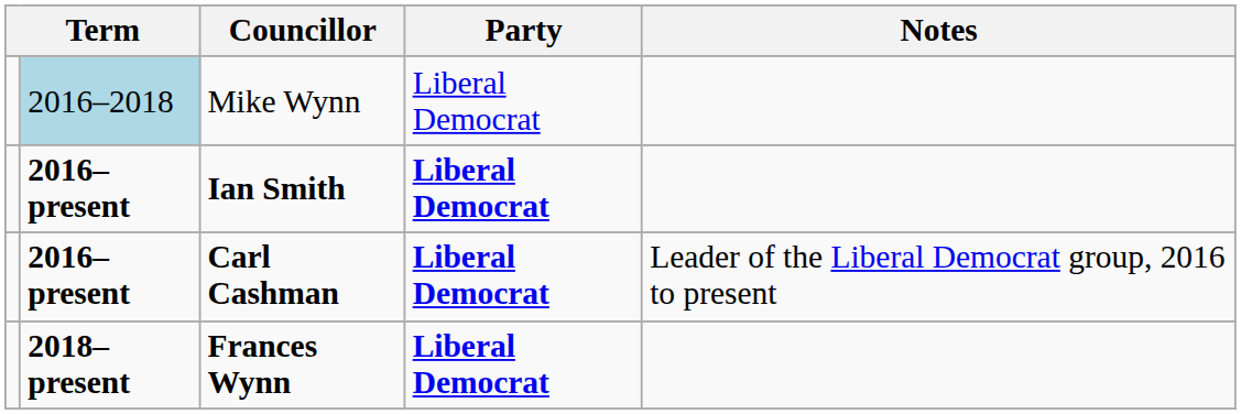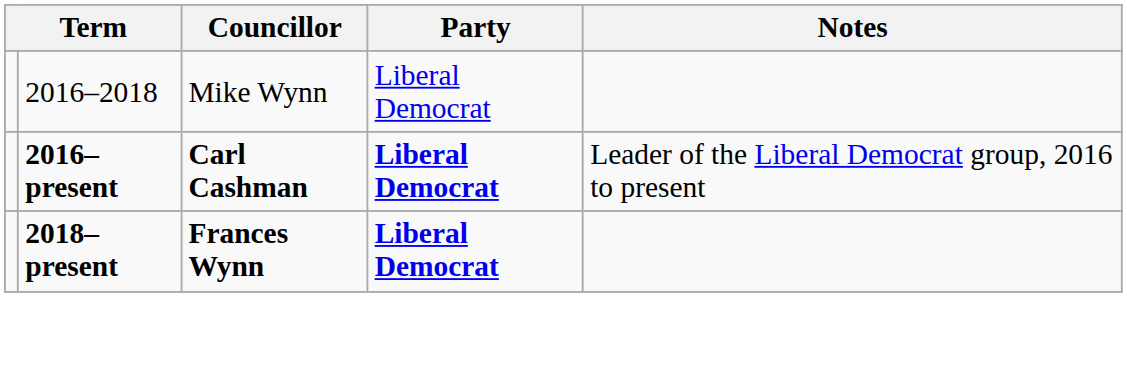Mike Wynn | column 2: lightblue background -> no background
- row: 2016–present | Ian Smith | Liberal Democrat
